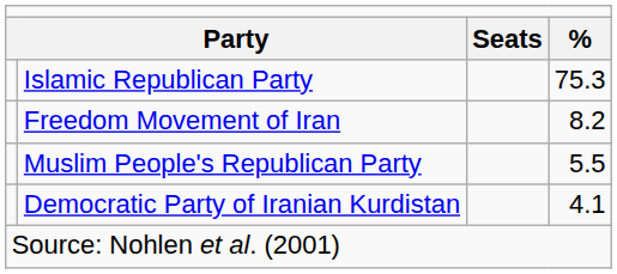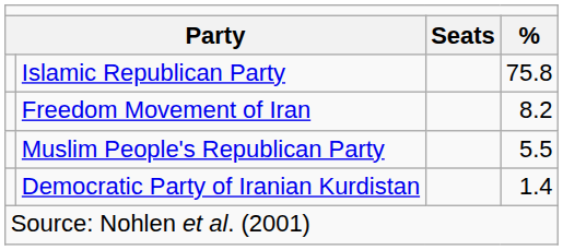Islamic Republican Party | column 4: 75.3 -> 75.8
Democratic Party of Iranian Kurdistan | column 4: 4.1 -> 1.4
